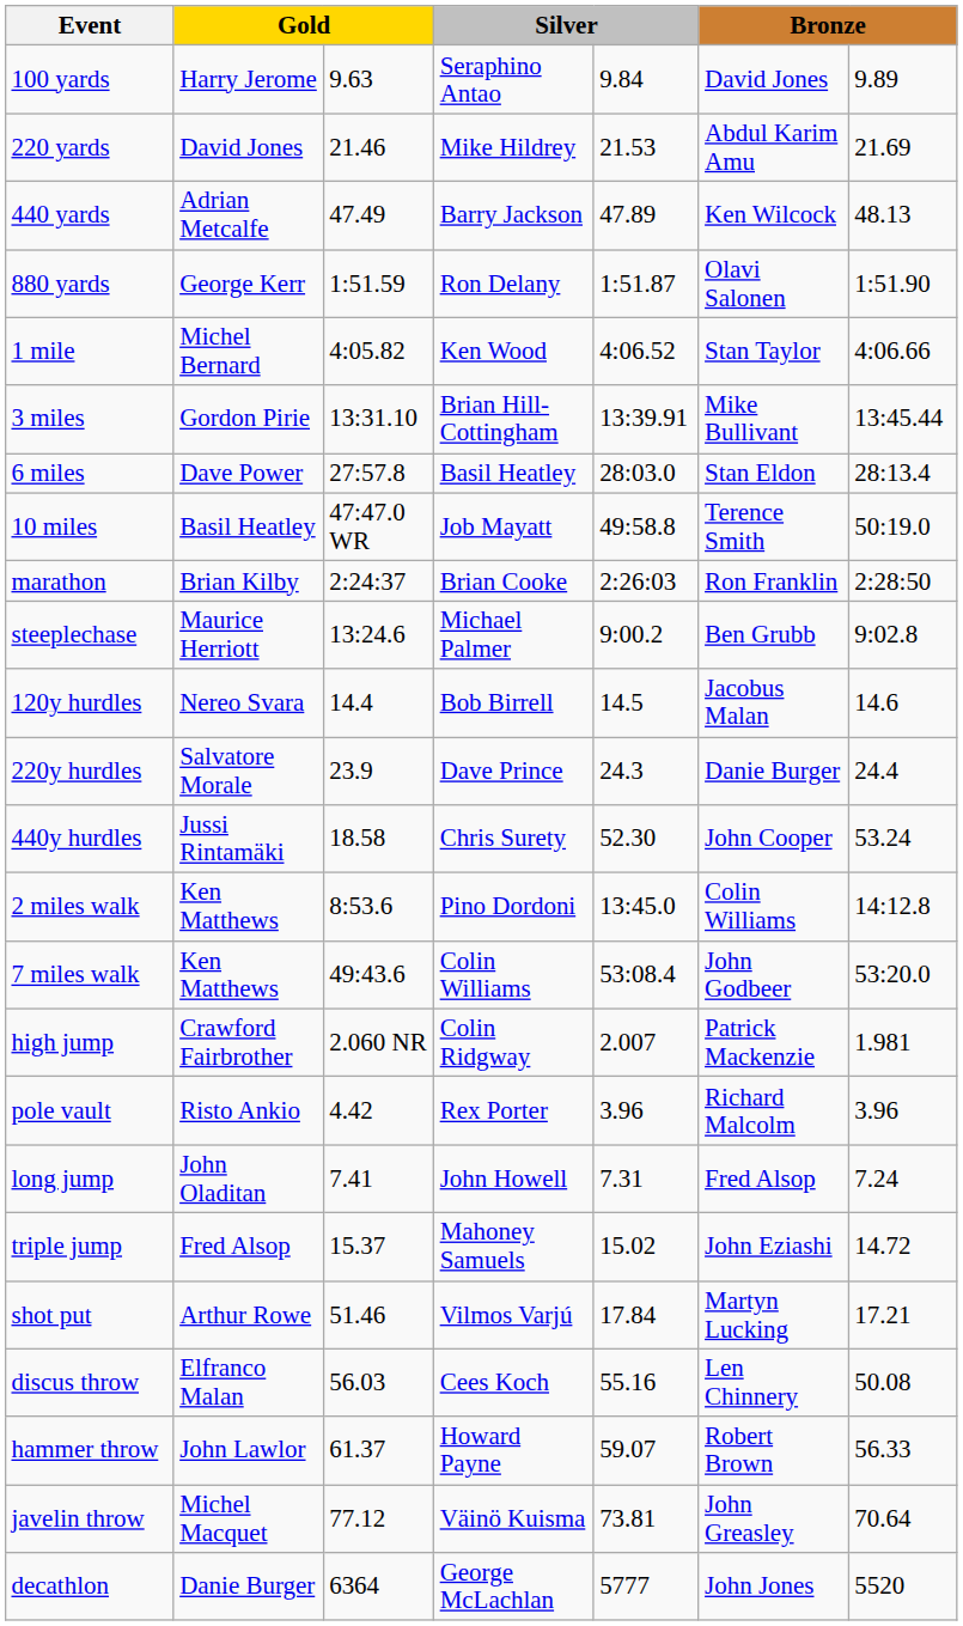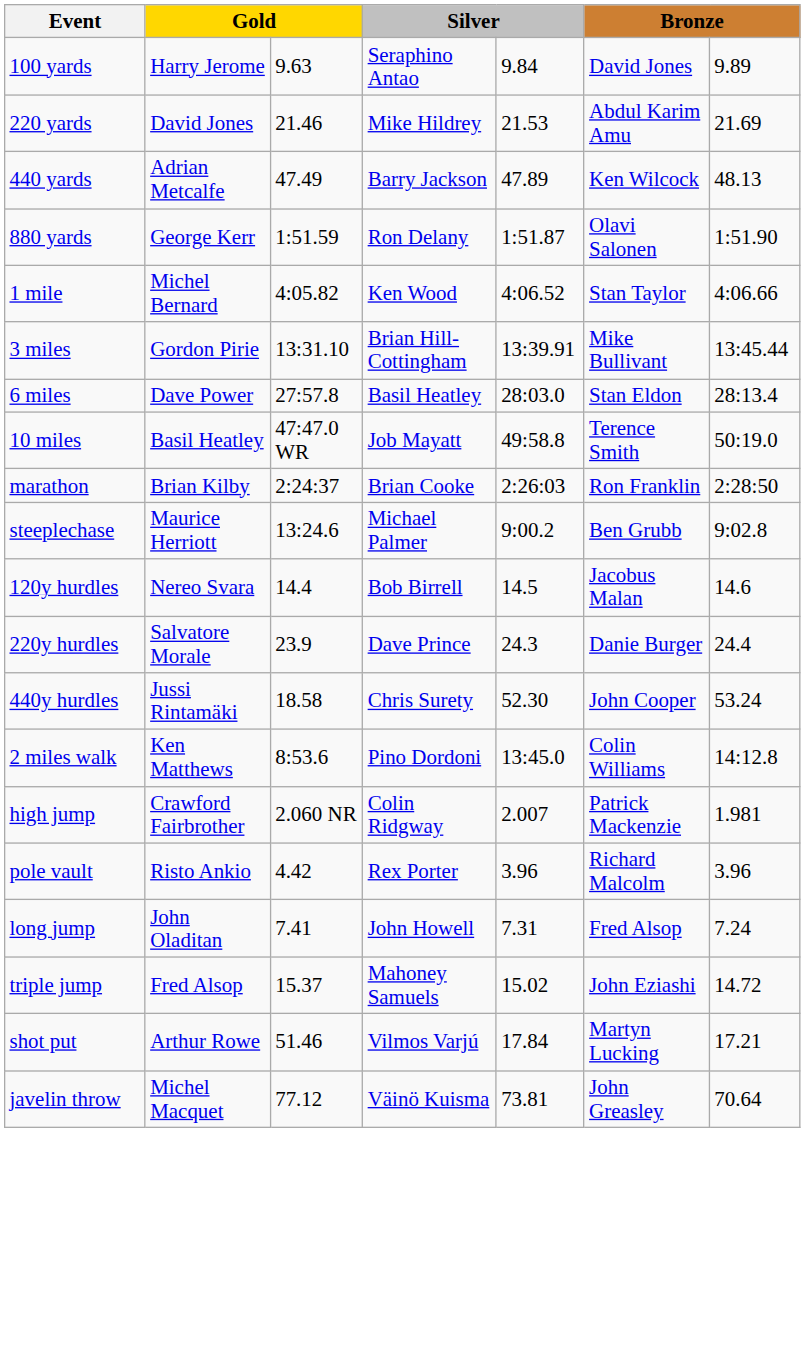- row: 7 miles walk | Ken Matthews | 49:43.6 | Colin Williams | 53:08.4 | John Godbeer | 53:20.0
- row: discus throw | Elfranco Malan | 56.03 | Cees Koch | 55.16 | Len Chinnery | 50.08
- row: hammer throw | John Lawlor | 61.37 | Howard Payne | 59.07 | Robert Brown | 56.33
- row: decathlon | Danie Burger | 6364 | George McLachlan | 5777 | John Jones | 5520
